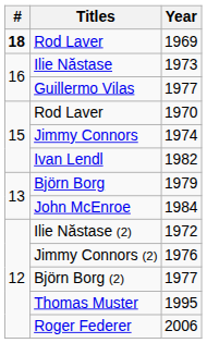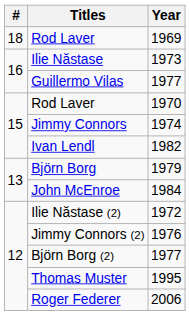Rod Laver / 1969 | #: bold -> normal
